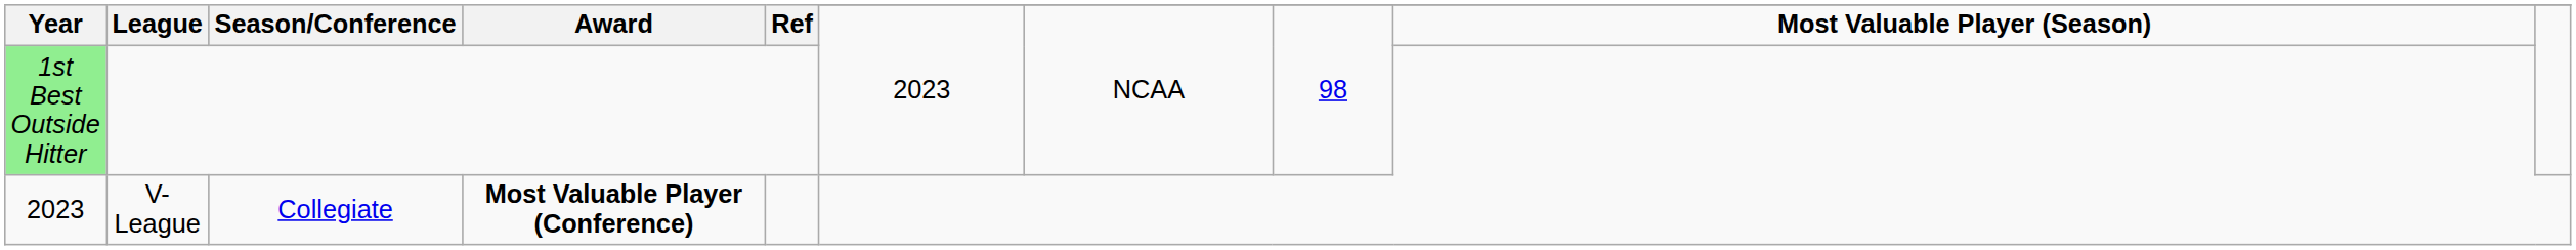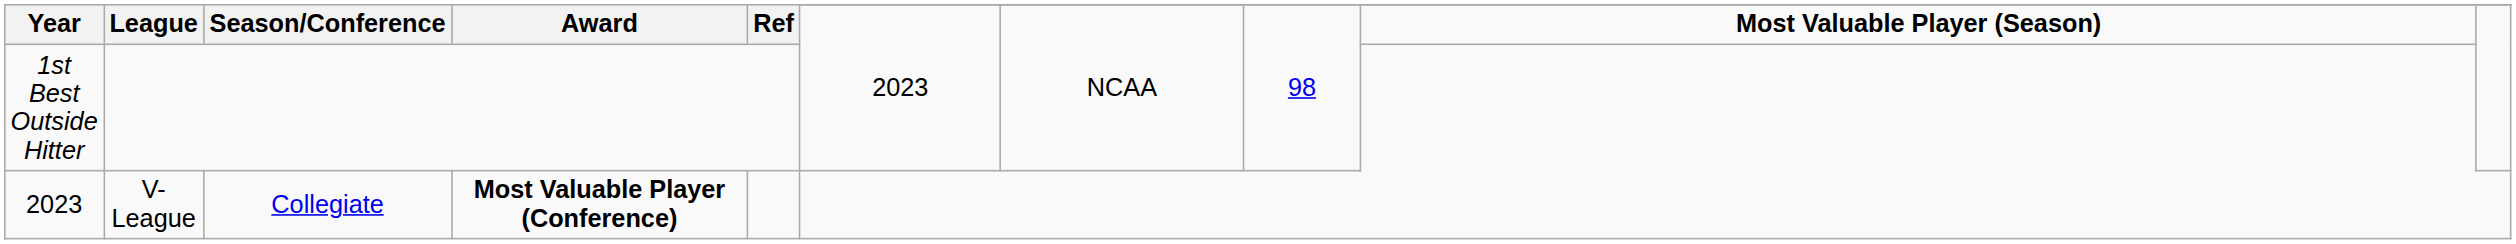1st Best Outside Hitter | Year: lightgreen background -> no background
